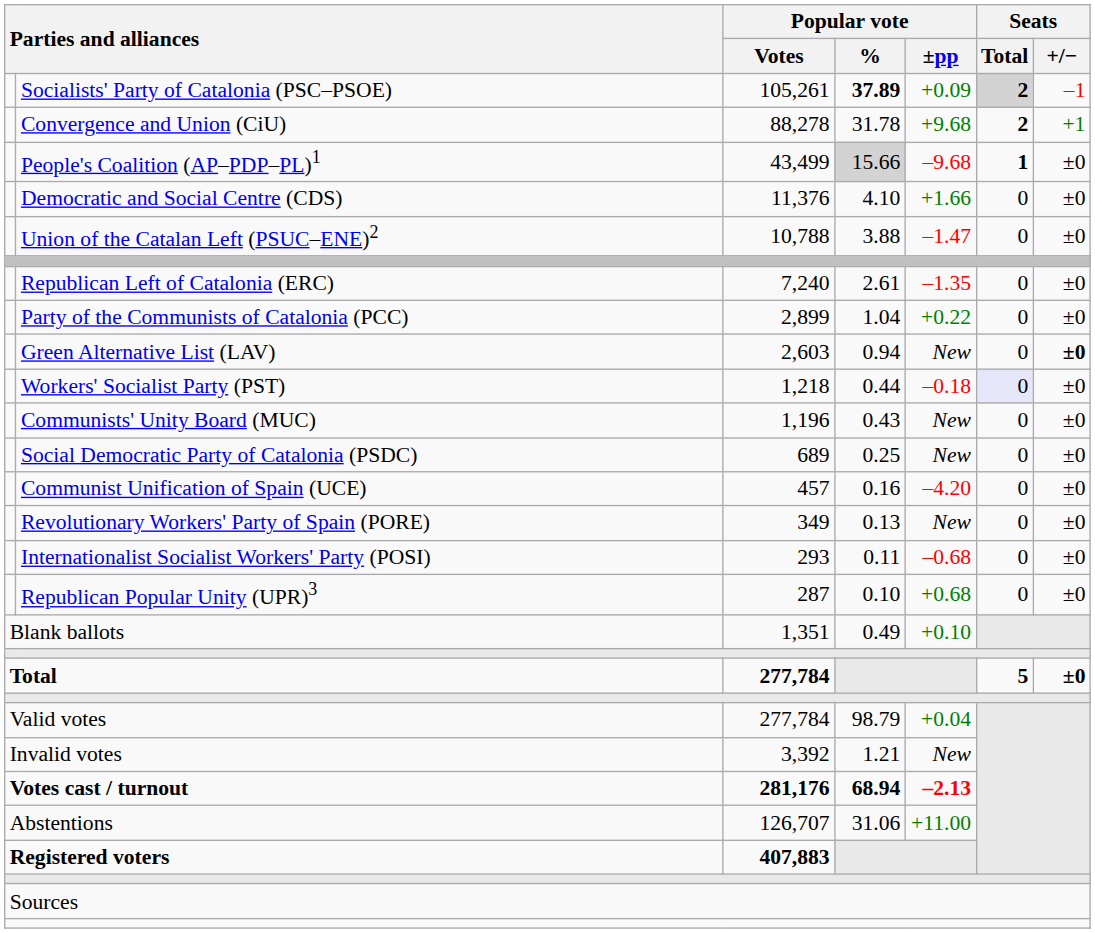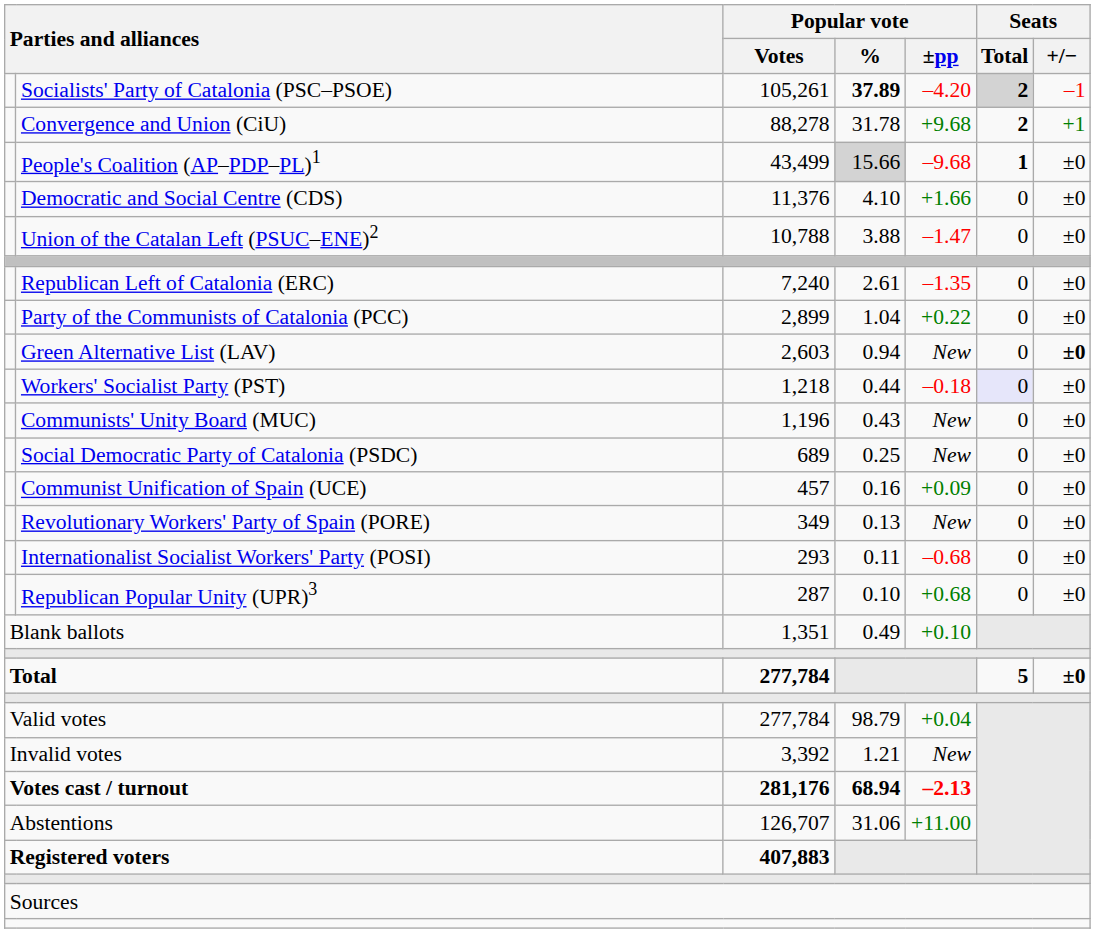Socialists' Party of Catalonia (PSC–PSOE) | Popular vote / ±pp: +0.09 -> –4.20
Communist Unification of Spain (UCE) | Popular vote / ±pp: –4.20 -> +0.09
